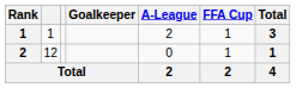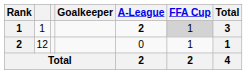row 2 | A-League: normal -> bold
row 2 | FFA Cup: no background -> lightgrey background
